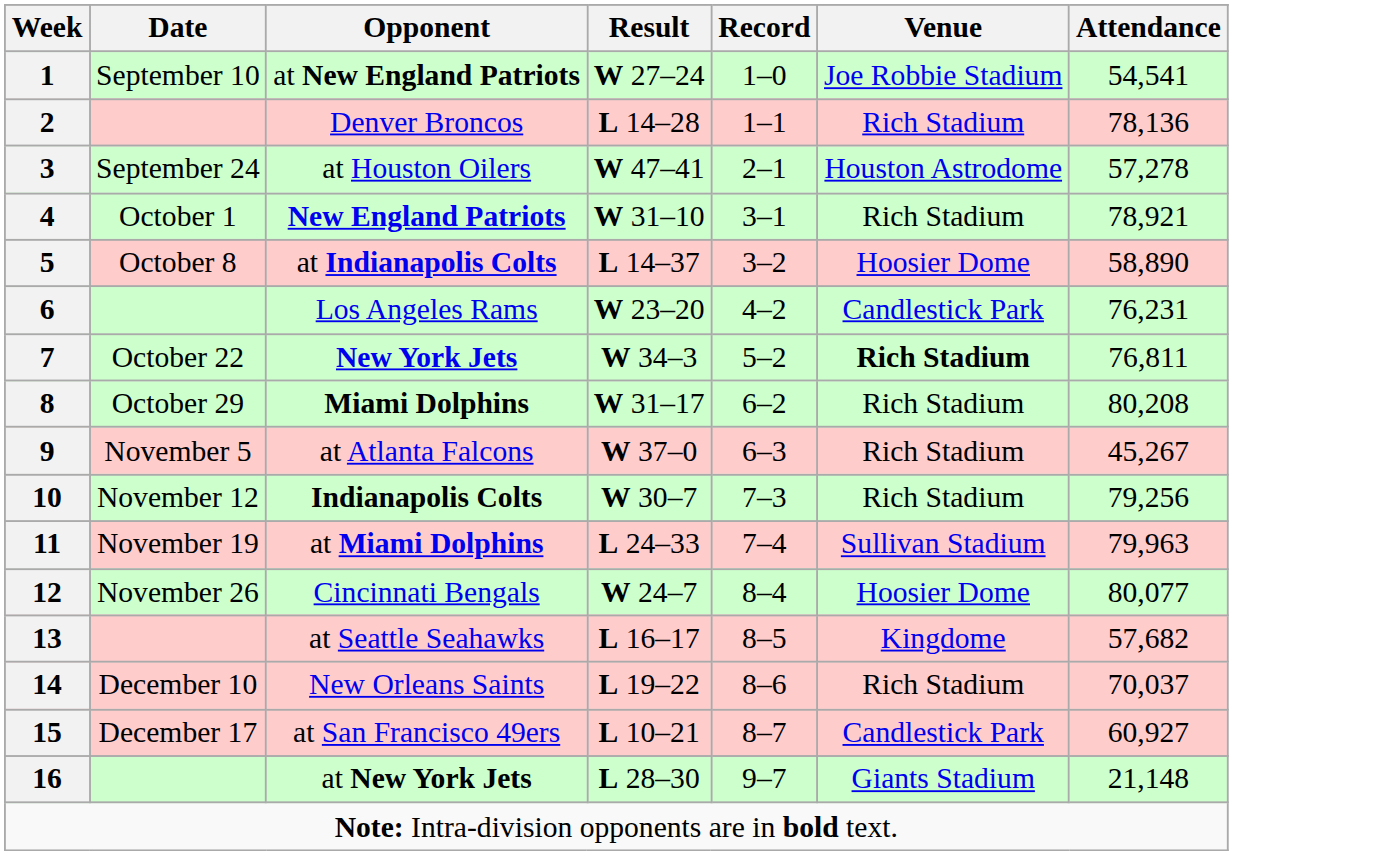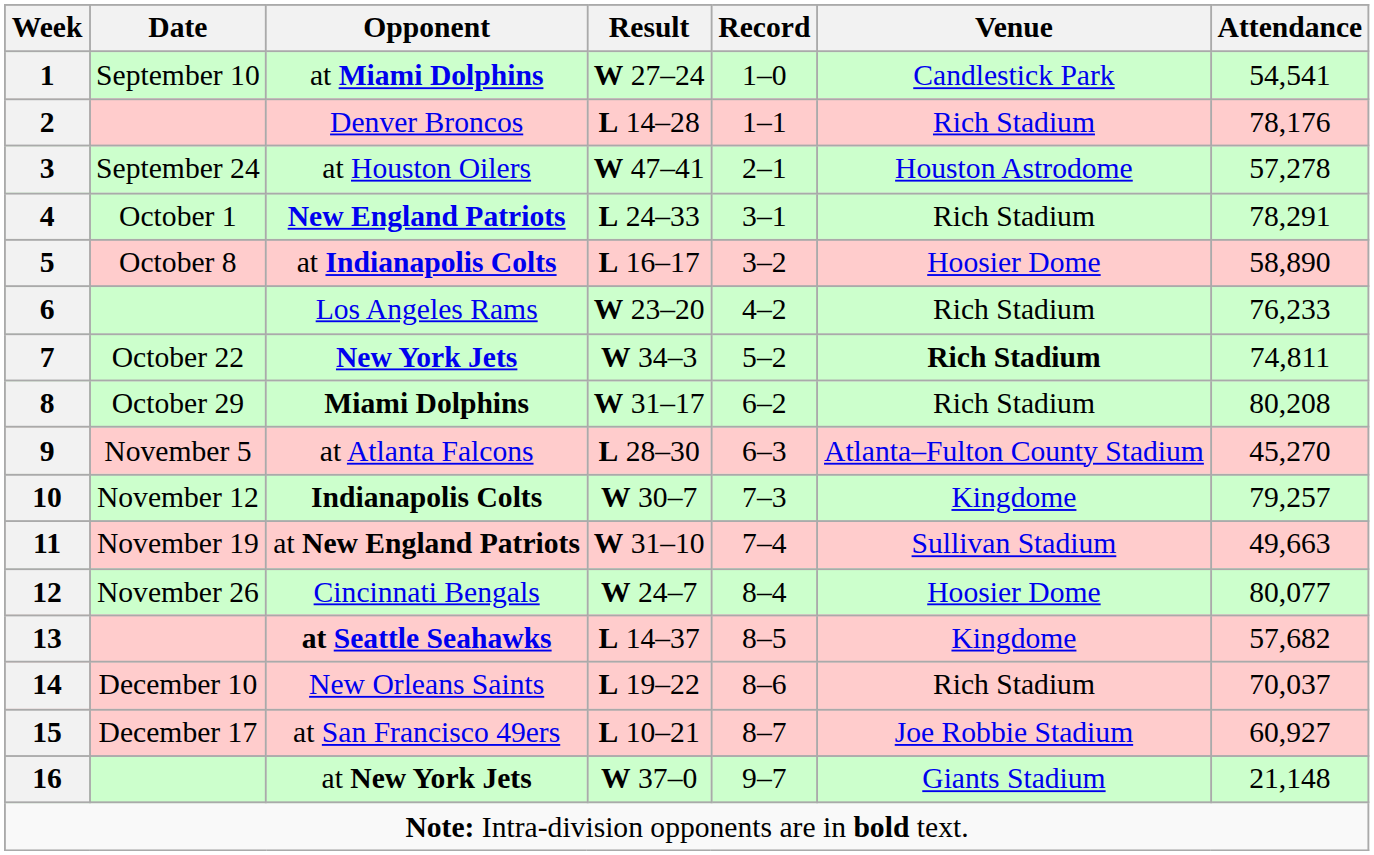1 | Opponent: at New England Patriots -> at Miami Dolphins
1 | Venue: Joe Robbie Stadium -> Candlestick Park
2 | Attendance: 78,136 -> 78,176
4 | Result: W 31–10 -> L 24–33
4 | Attendance: 78,921 -> 78,291
5 | Result: L 14–37 -> L 16–17
6 | Venue: Candlestick Park -> Rich Stadium
6 | Attendance: 76,231 -> 76,233
7 | Attendance: 76,811 -> 74,811
9 | Result: W 37–0 -> L 28–30
9 | Venue: Rich Stadium -> Atlanta–Fulton County Stadium
9 | Attendance: 45,267 -> 45,270
10 | Venue: Rich Stadium -> Kingdome
10 | Attendance: 79,256 -> 79,257
11 | Opponent: at Miami Dolphins -> at New England Patriots
11 | Result: L 24–33 -> W 31–10
11 | Attendance: 79,963 -> 49,663
13 | Opponent: normal -> bold
13 | Result: L 16–17 -> L 14–37
15 | Venue: Candlestick Park -> Joe Robbie Stadium
16 | Result: L 28–30 -> W 37–0
